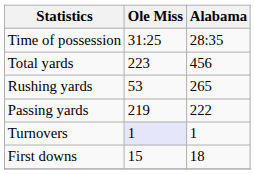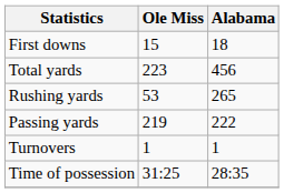rows swapped: First downs <-> Time of possession
Turnovers | Ole Miss: lavender background -> no background
